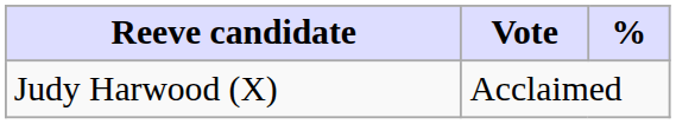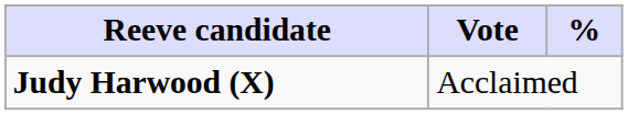Judy Harwood (X) | Reeve candidate: normal -> bold
